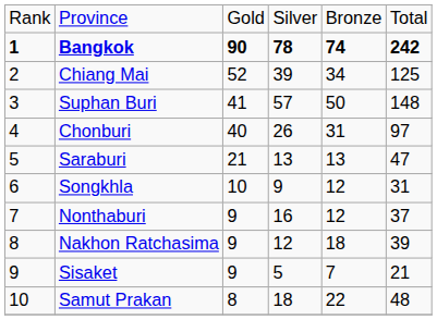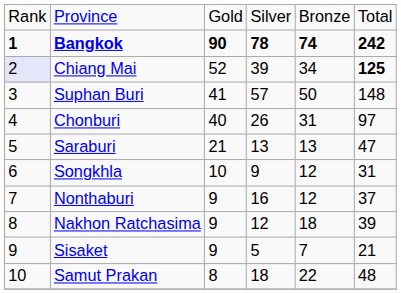Chiang Mai | column 1: no background -> lavender background
Chiang Mai | column 6: normal -> bold
